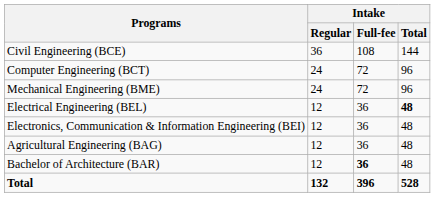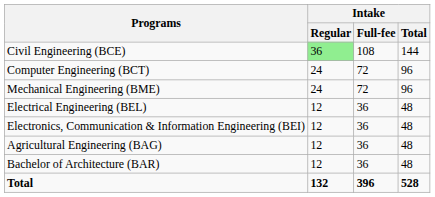Civil Engineering (BCE) | Intake / Regular: no background -> lightgreen background
Electrical Engineering (BEL) | Intake / Total: bold -> normal
Bachelor of Architecture (BAR) | Intake / Full-fee: bold -> normal
